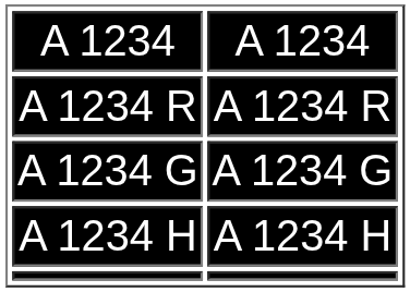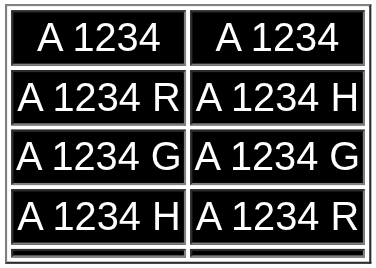row 2 | column 2: A 1234 R -> A 1234 H
row 4 | column 2: A 1234 H -> A 1234 R
